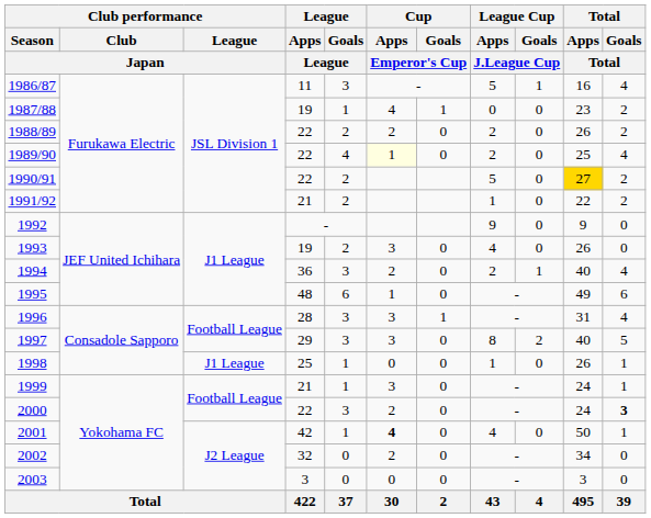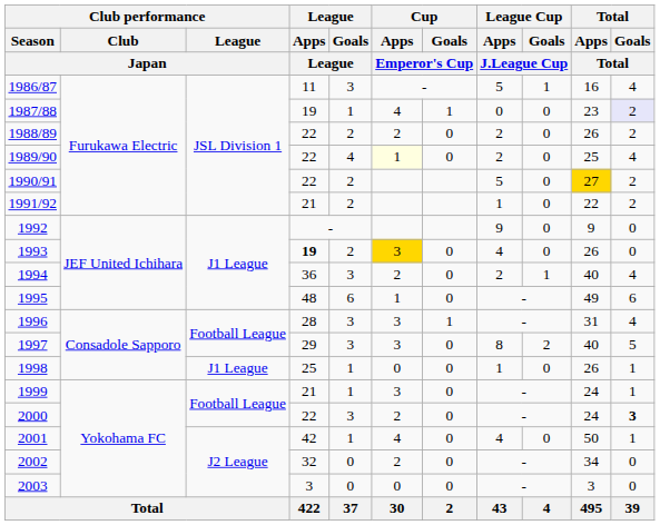1987/88 | Total / Goals / Total: no background -> lavender background
1993 | League / Apps / League: normal -> bold
1993 | Cup / Apps / Emperor's Cup: no background -> gold background
2001 | Cup / Apps / Emperor's Cup: bold -> normal
